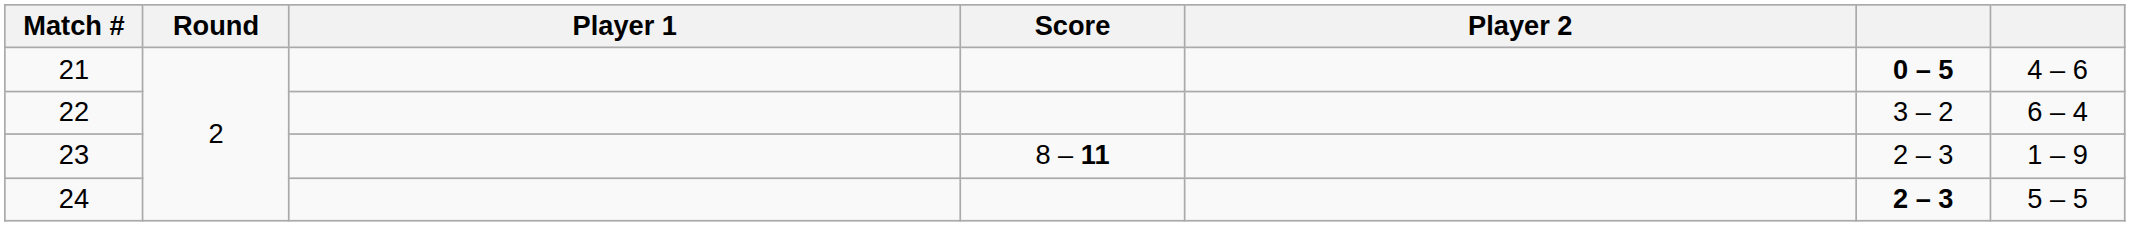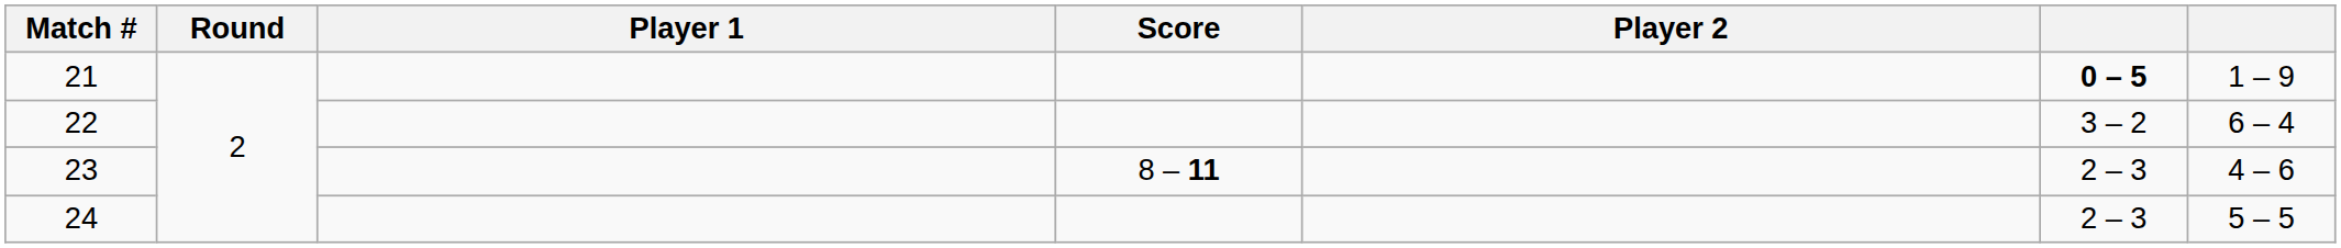21 | column 7: 4 – 6 -> 1 – 9
23 | column 7: 1 – 9 -> 4 – 6
24 | column 6: bold -> normal
